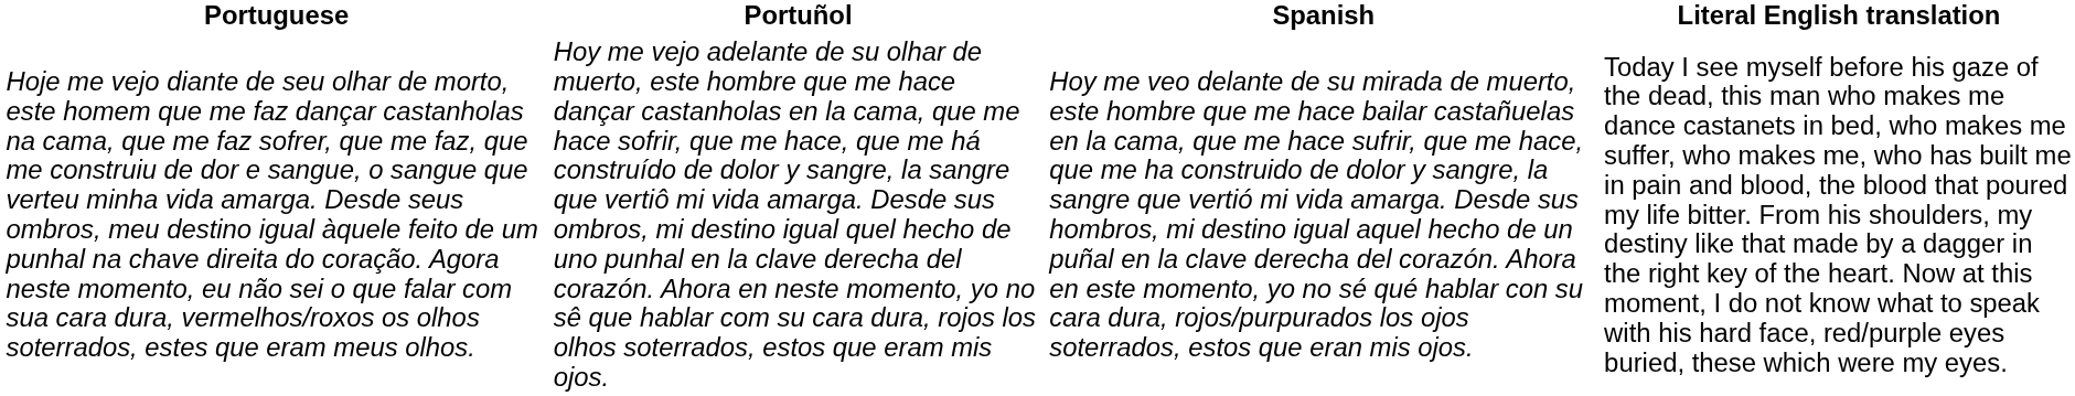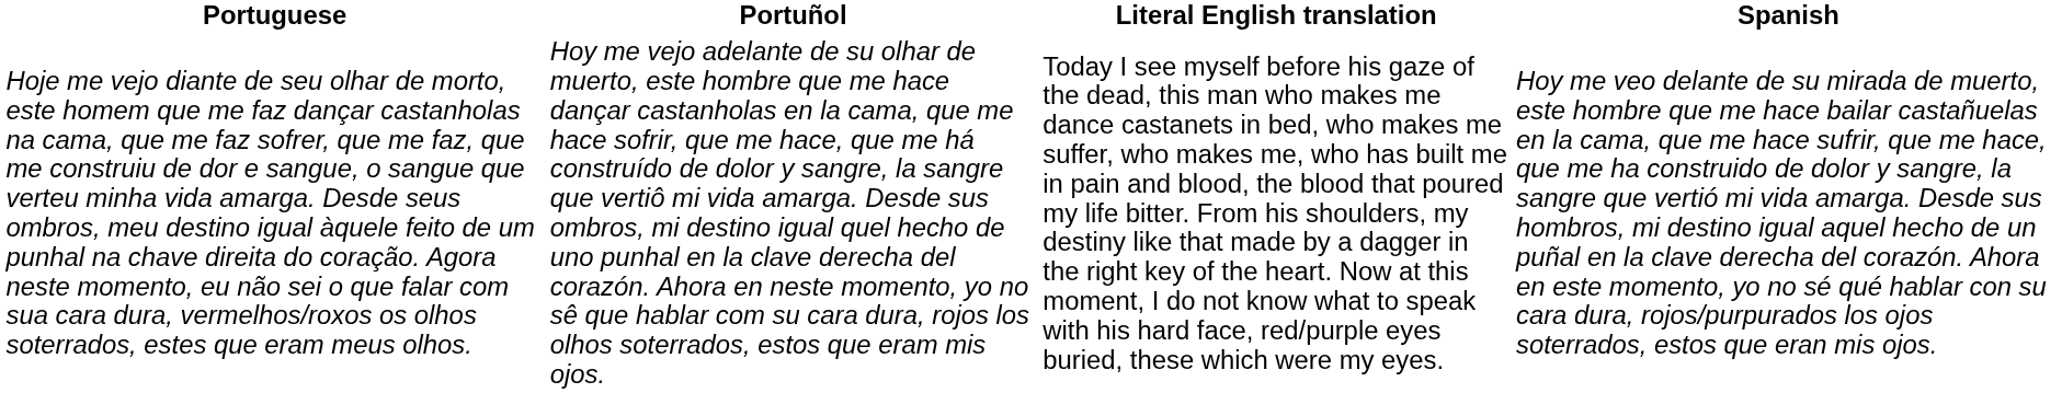columns swapped: Spanish <-> Literal English translation
